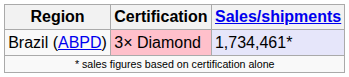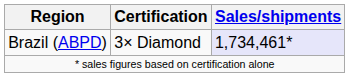Brazil (ABPD) | Certification: pink background -> no background
